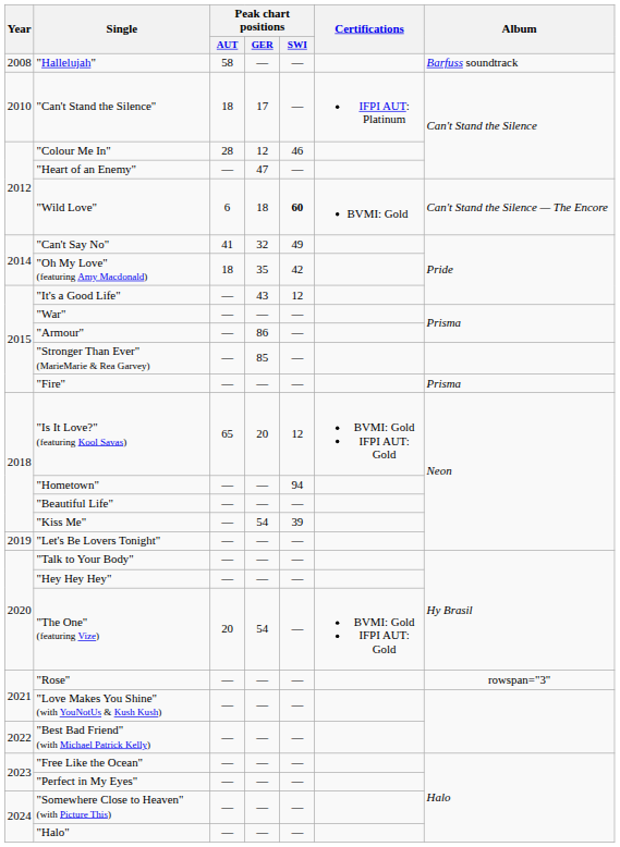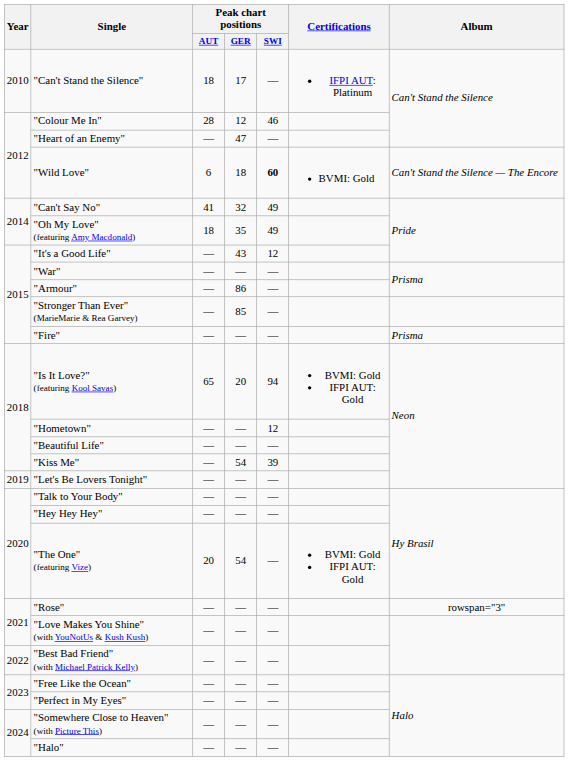- row: 2008 | "Hallelujah" | 58 | — | — | Barfuss soundtrack
"Oh My Love" (featuring Amy Macdonald) | Peak chart positions / SWI: 42 -> 49
"Is It Love?" (featuring Kool Savas) | Peak chart positions / SWI: 12 -> 94
"Hometown" | Peak chart positions / SWI: 94 -> 12
